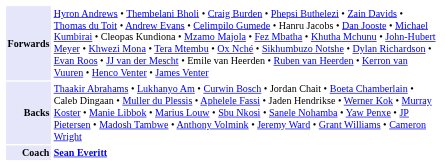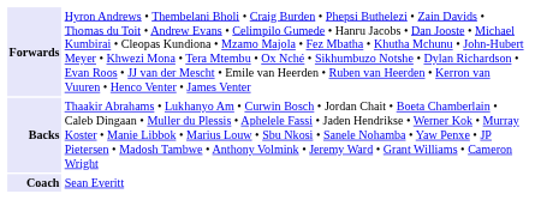Coach | column 2: bold -> normal
